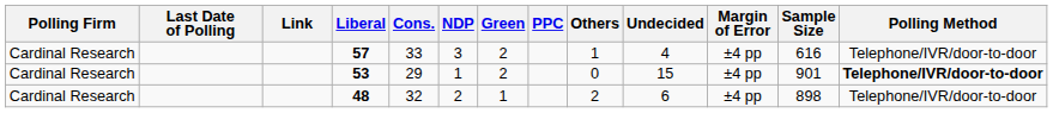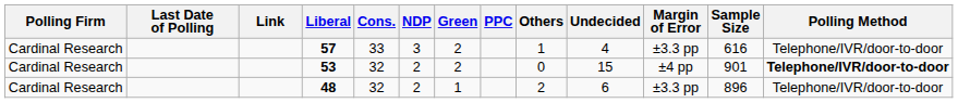57 | Margin of Error: ±4 pp -> ±3.3 pp
53 | Cons.: 29 -> 32
53 | NDP: 1 -> 2
48 | Margin of Error: ±4 pp -> ±3.3 pp
48 | Sample Size: 898 -> 896
